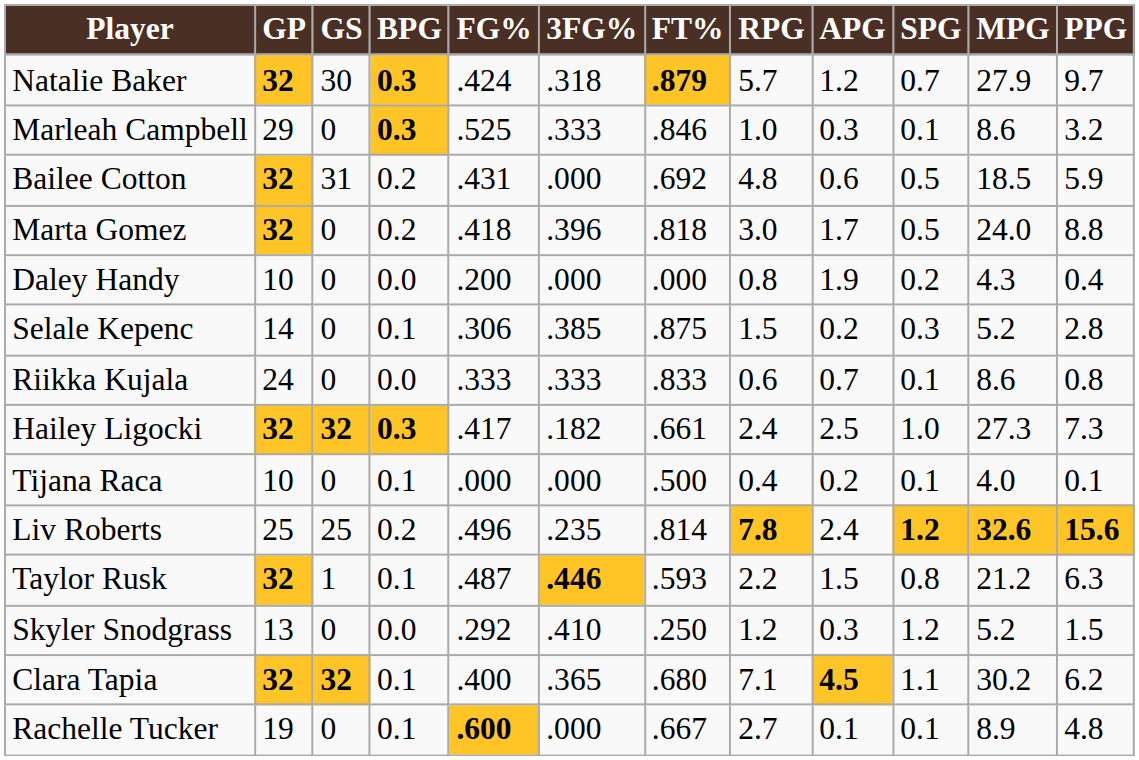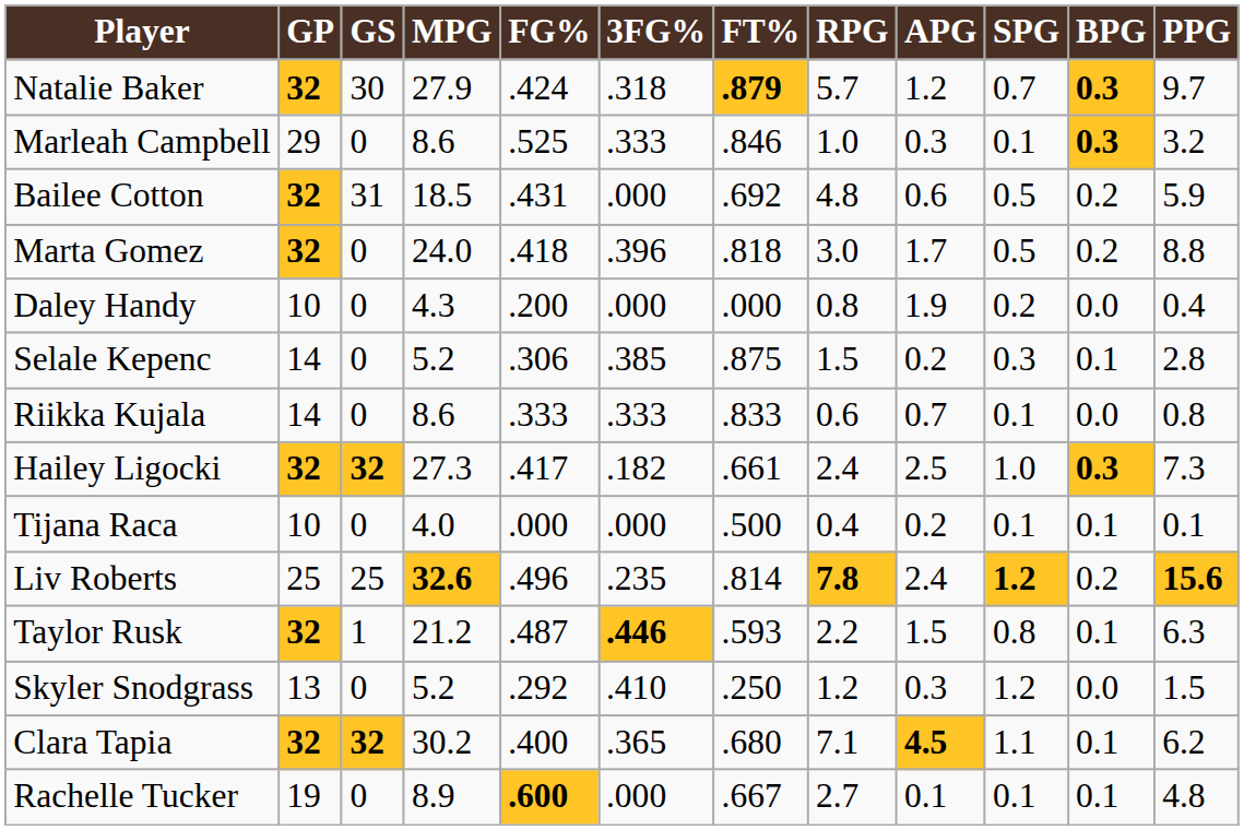columns swapped: MPG <-> BPG
Riikka Kujala | GP: 24 -> 14
